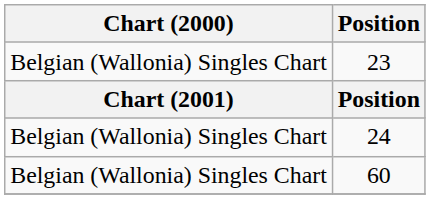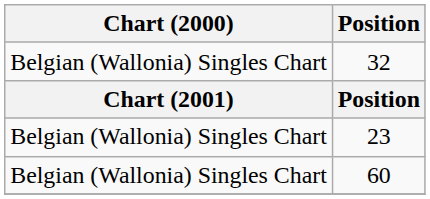row 2 | Position: 23 -> 32
row 4 | Position: 24 -> 23
